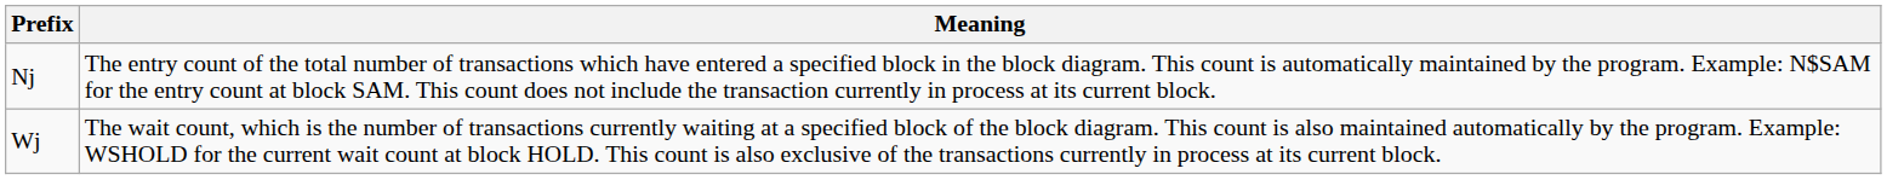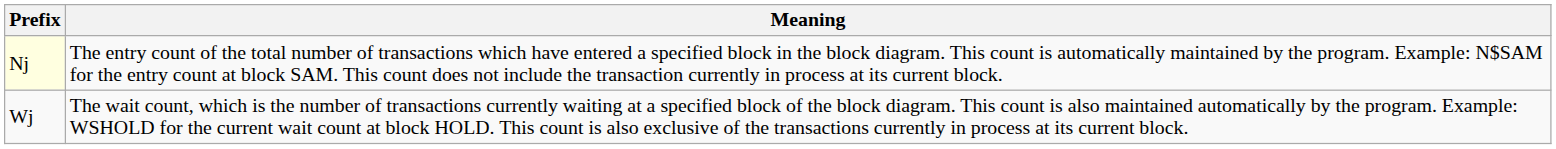Nj | Prefix: no background -> lightyellow background
